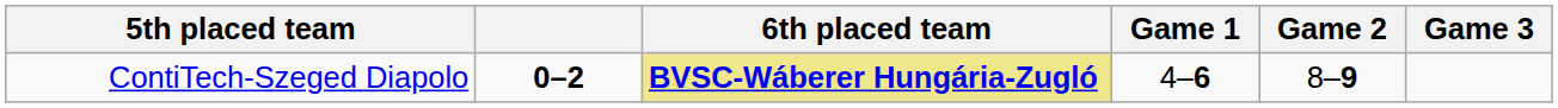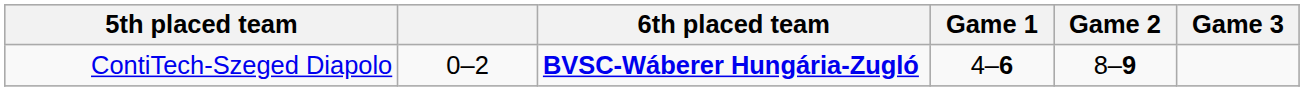ContiTech-Szeged Diapolo | column 2: bold -> normal
ContiTech-Szeged Diapolo | 6th placed team: khaki background -> no background
